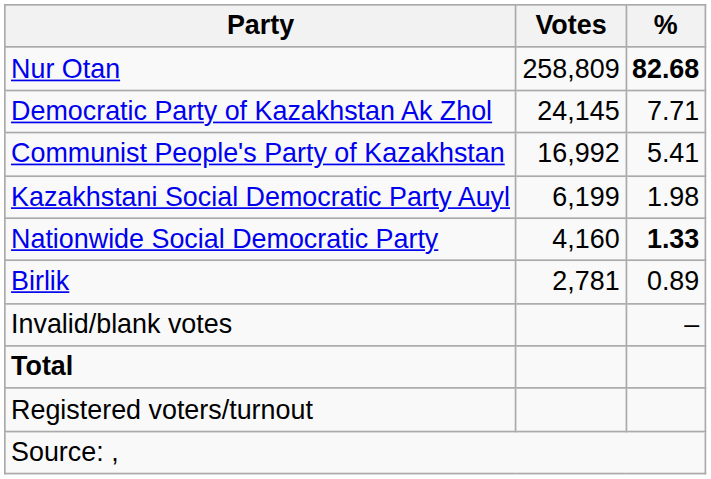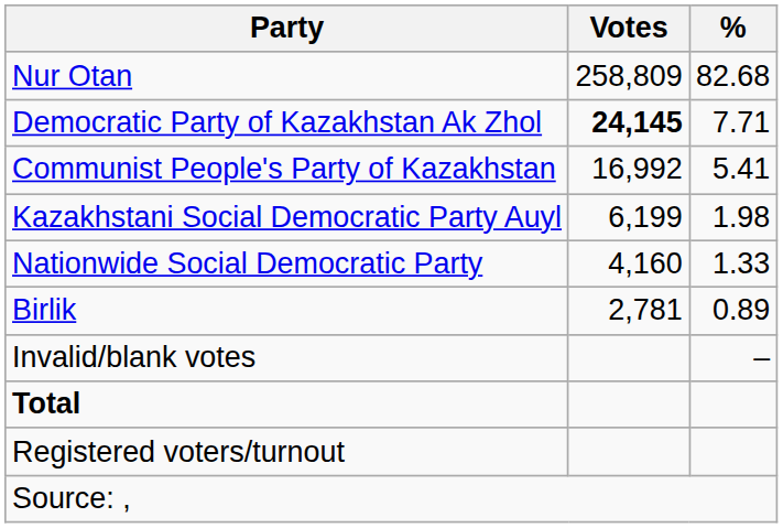Nur Otan | %: bold -> normal
Democratic Party of Kazakhstan Ak Zhol | Votes: normal -> bold
Nationwide Social Democratic Party | %: bold -> normal
